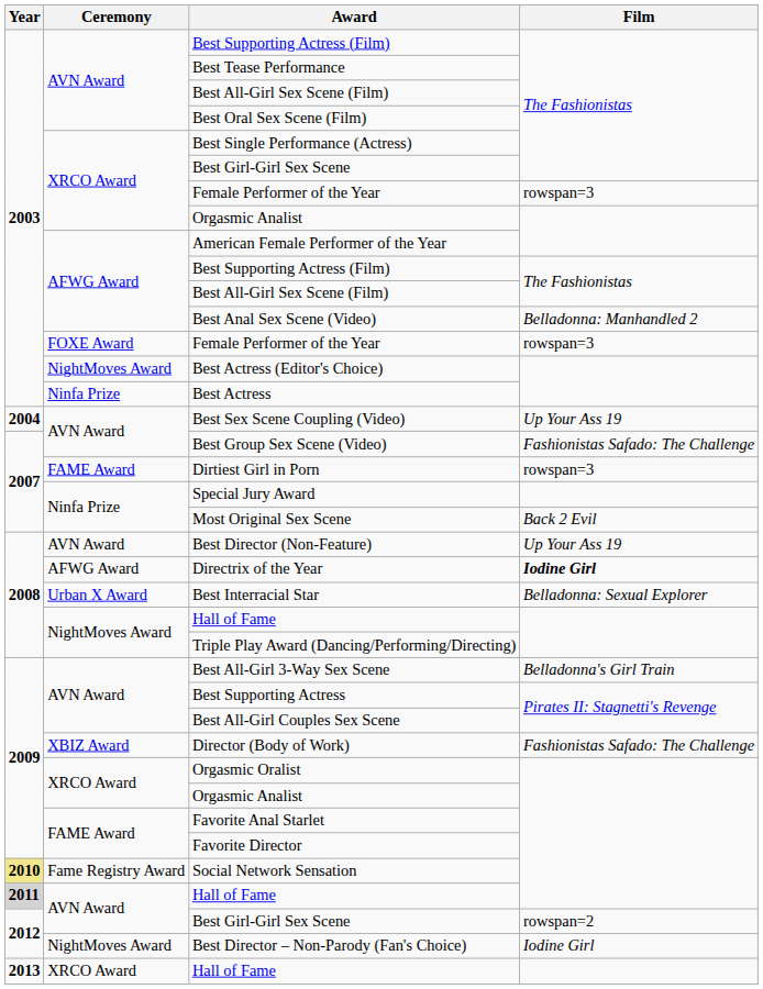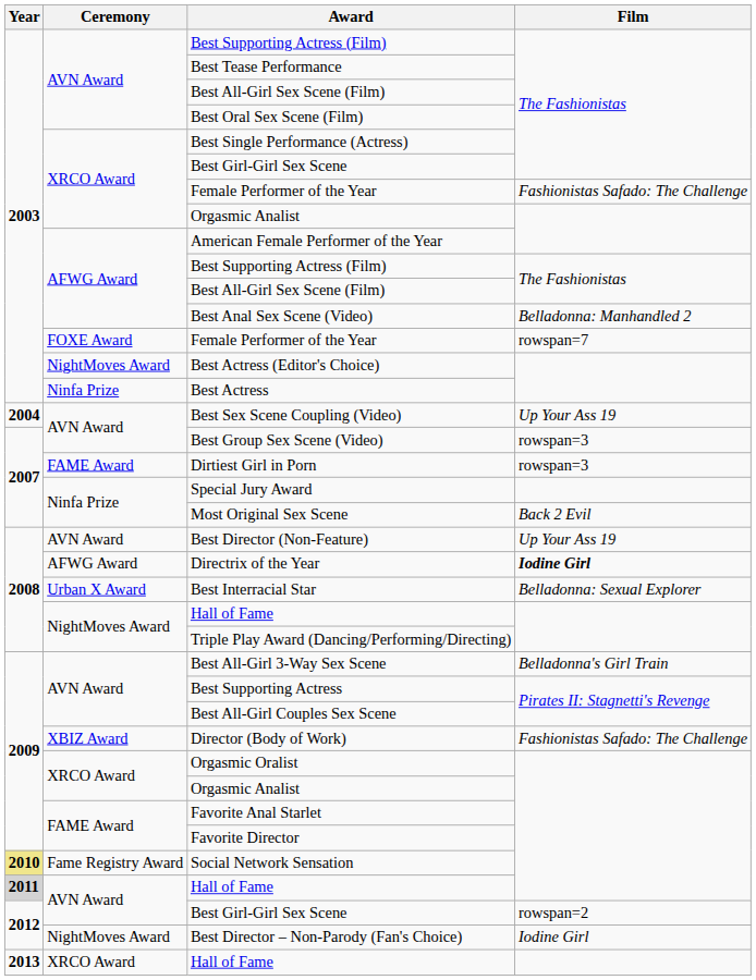XRCO Award / Female Performer of the Year | Film: rowspan=3 -> Fashionistas Safado: The Challenge
FOXE Award / Female Performer of the Year | Film: rowspan=3 -> rowspan=7
Best Group Sex Scene (Video) | Film: Fashionistas Safado: The Challenge -> rowspan=3
